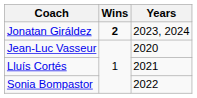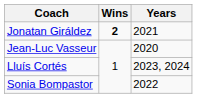Jonatan Giráldez | Years: 2023, 2024 -> 2021
Lluís Cortés | Years: 2021 -> 2023, 2024
